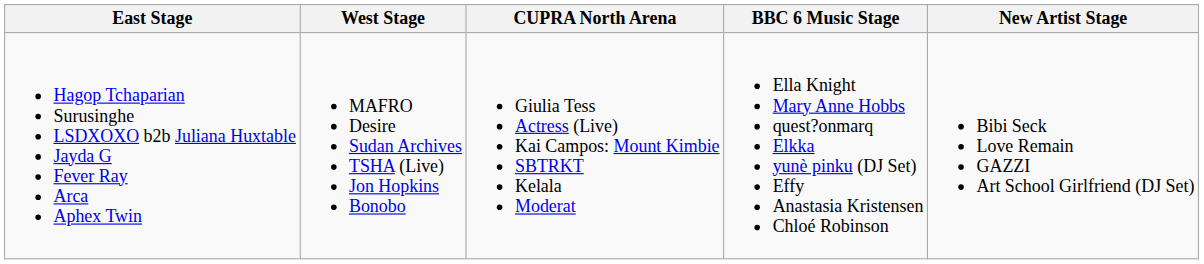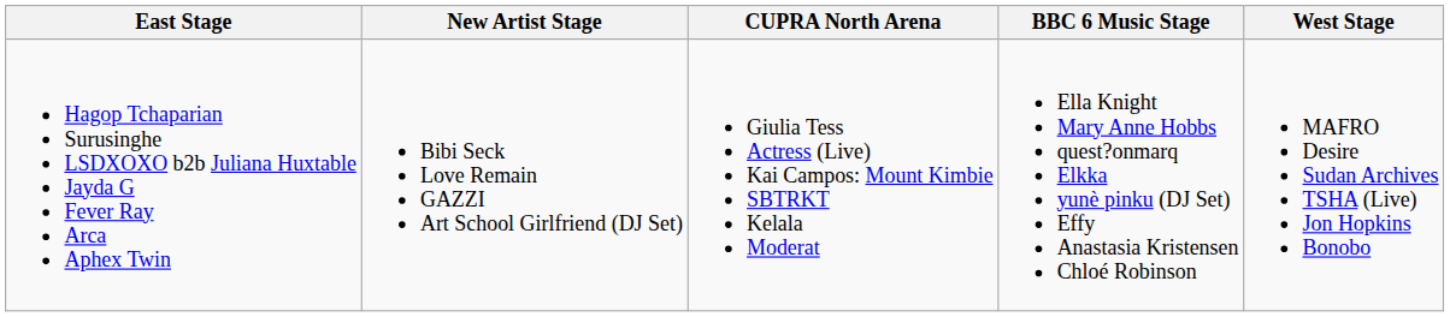columns swapped: West Stage <-> New Artist Stage
